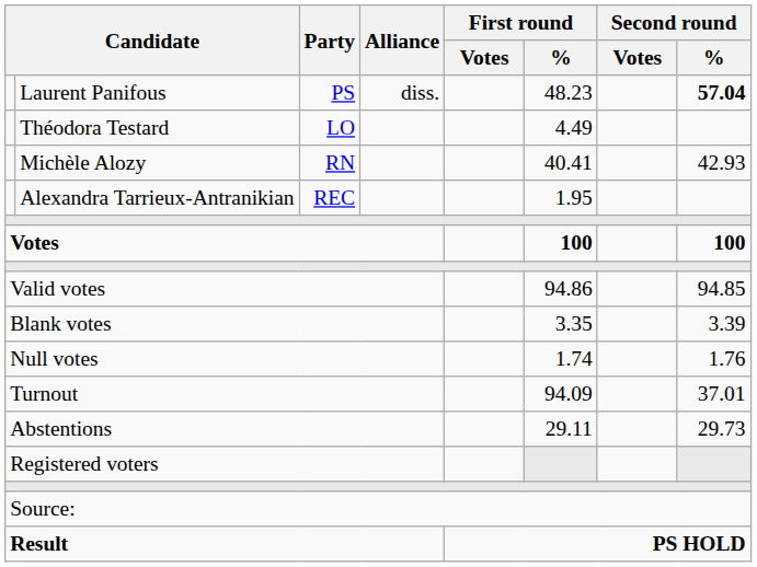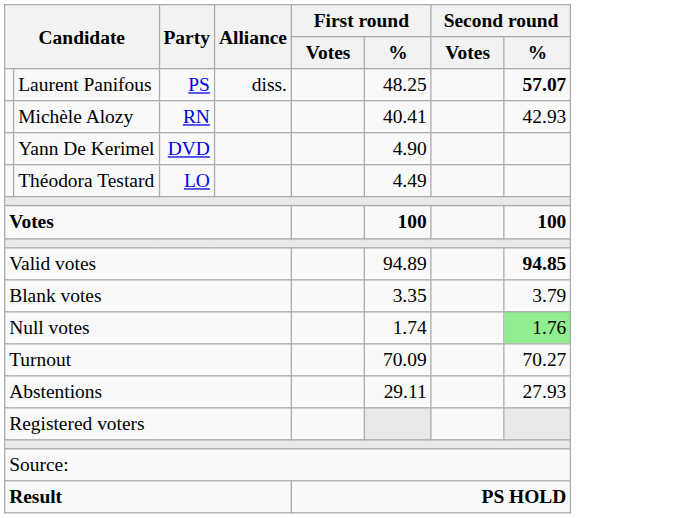Laurent Panifous | First round / %: 48.23 -> 48.25
Laurent Panifous | Second round / %: 57.04 -> 57.07
rows swapped: Michèle Alozy <-> Théodora Testard
+ row: Yann De Kerimel | DVD | 4.90
- row: Alexandra Tarrieux-Antranikian | REC | 1.95
Valid votes | First round / %: 94.86 -> 94.89
Valid votes | Second round / %: normal -> bold
Blank votes | Second round / %: 3.39 -> 3.79
Null votes | Second round / %: no background -> lightgreen background
Turnout | First round / %: 94.09 -> 70.09
Turnout | Second round / %: 37.01 -> 70.27
Abstentions | Second round / %: 29.73 -> 27.93
